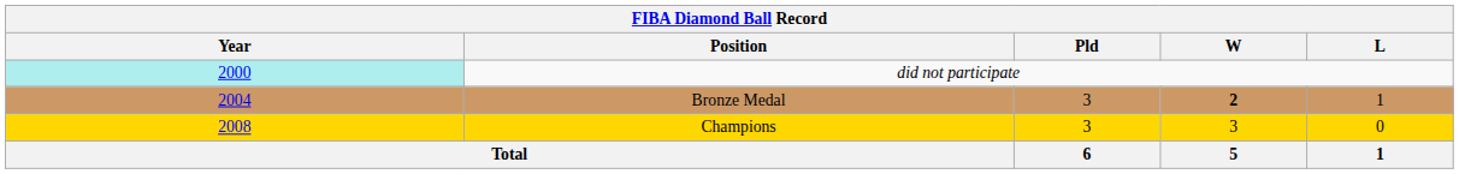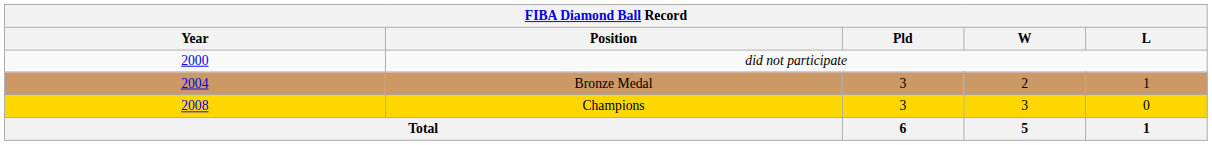did not participate | Year: paleturquoise background -> no background
Bronze Medal | W: bold -> normal
